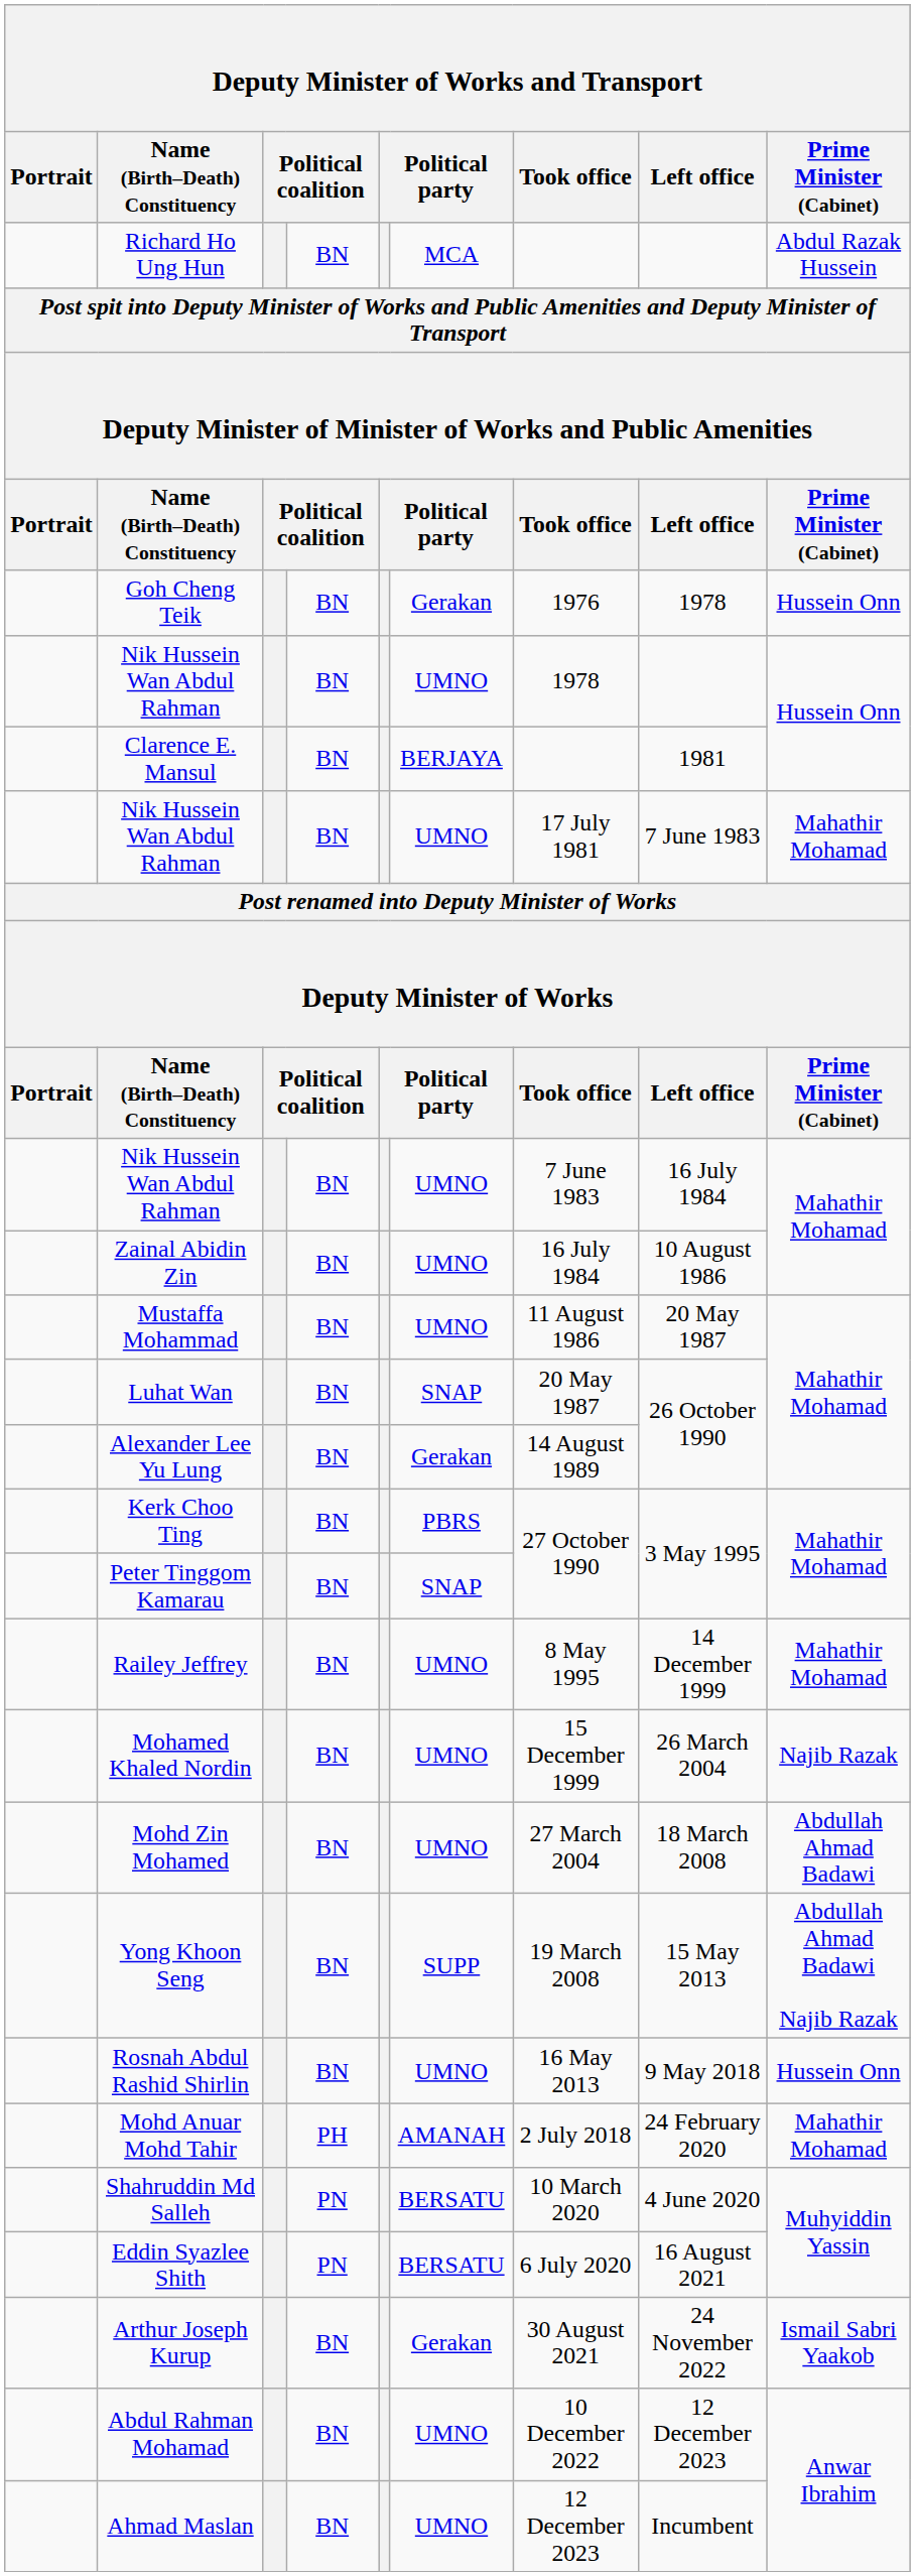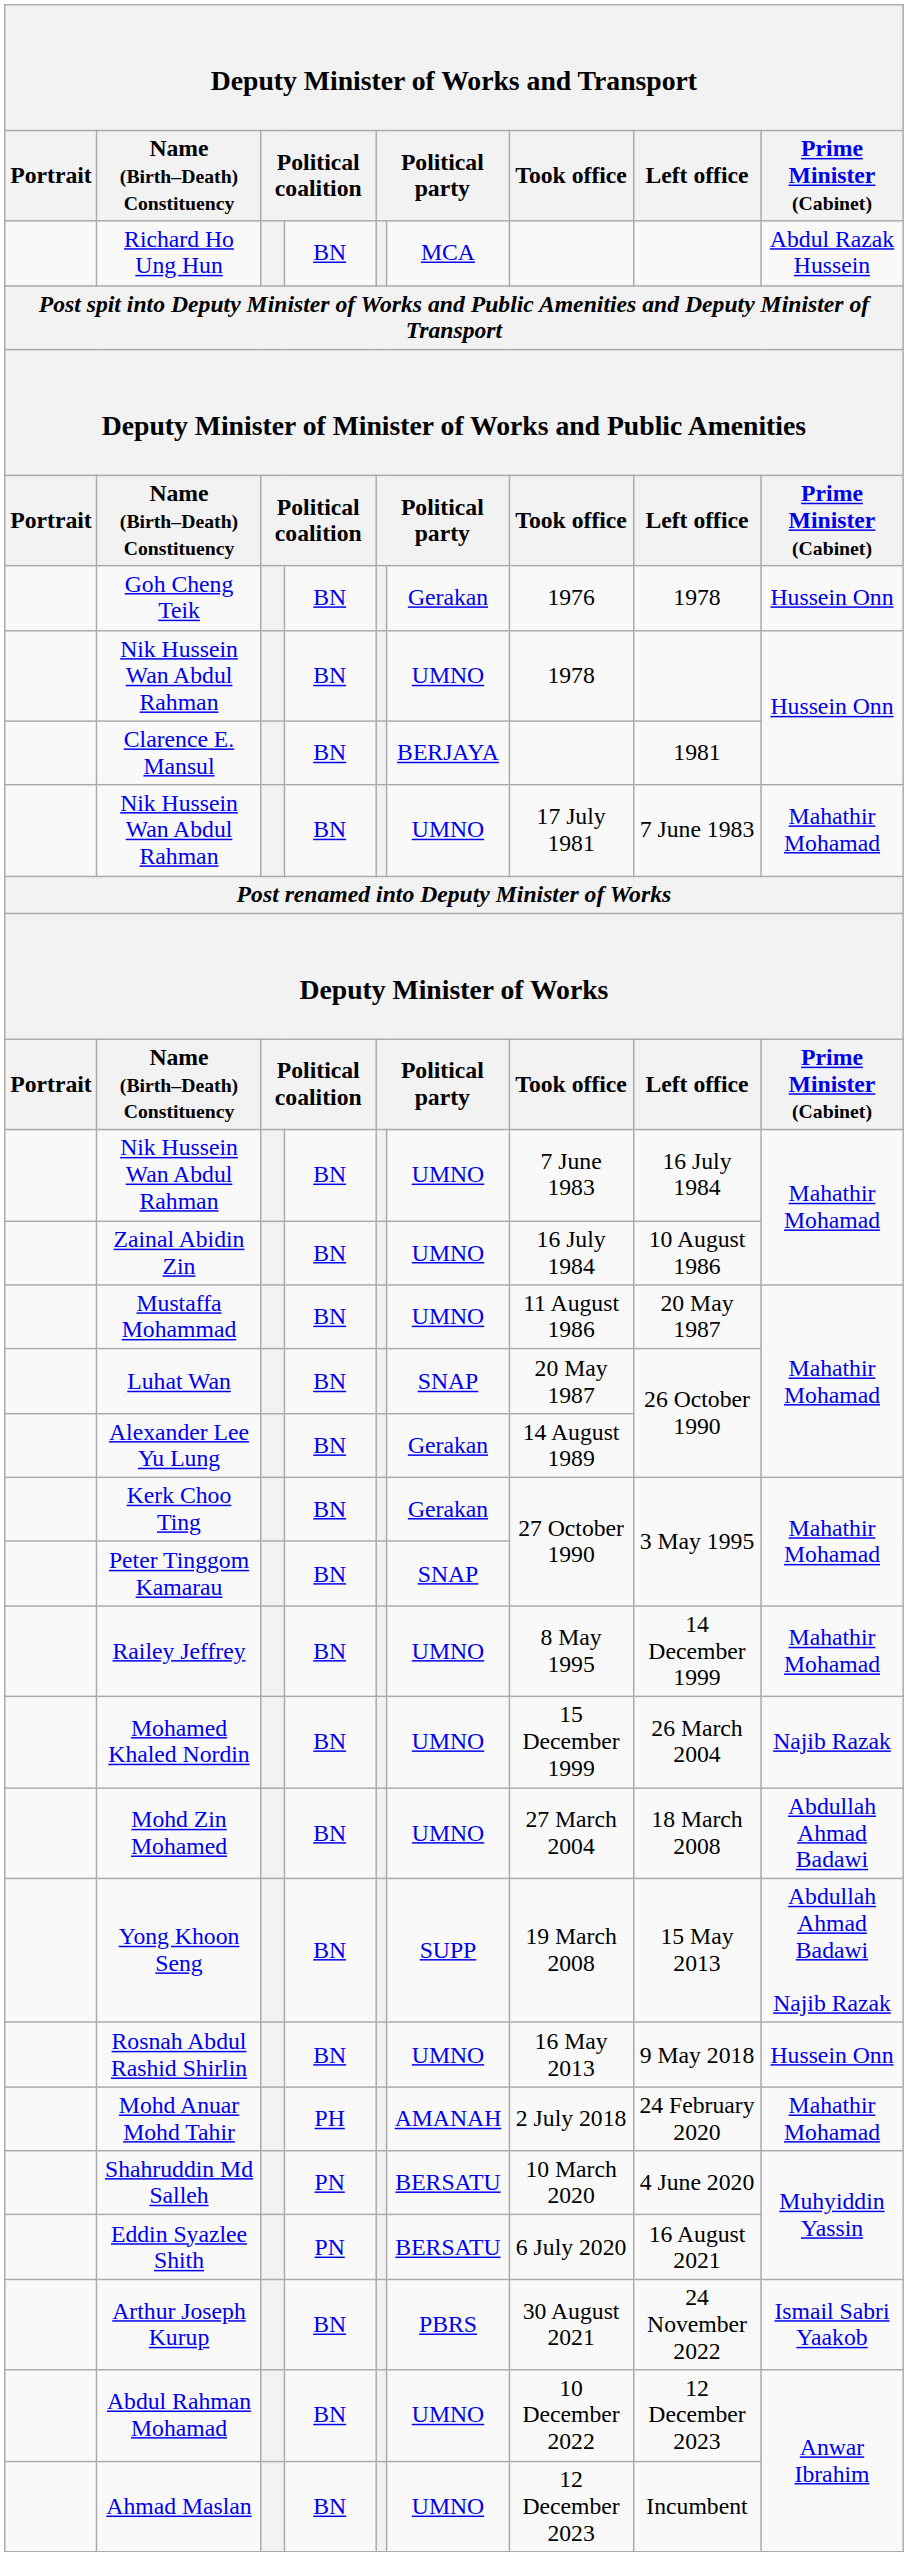Kerk Choo Ting | column 6: PBRS -> Gerakan
Arthur Joseph Kurup | column 6: Gerakan -> PBRS
